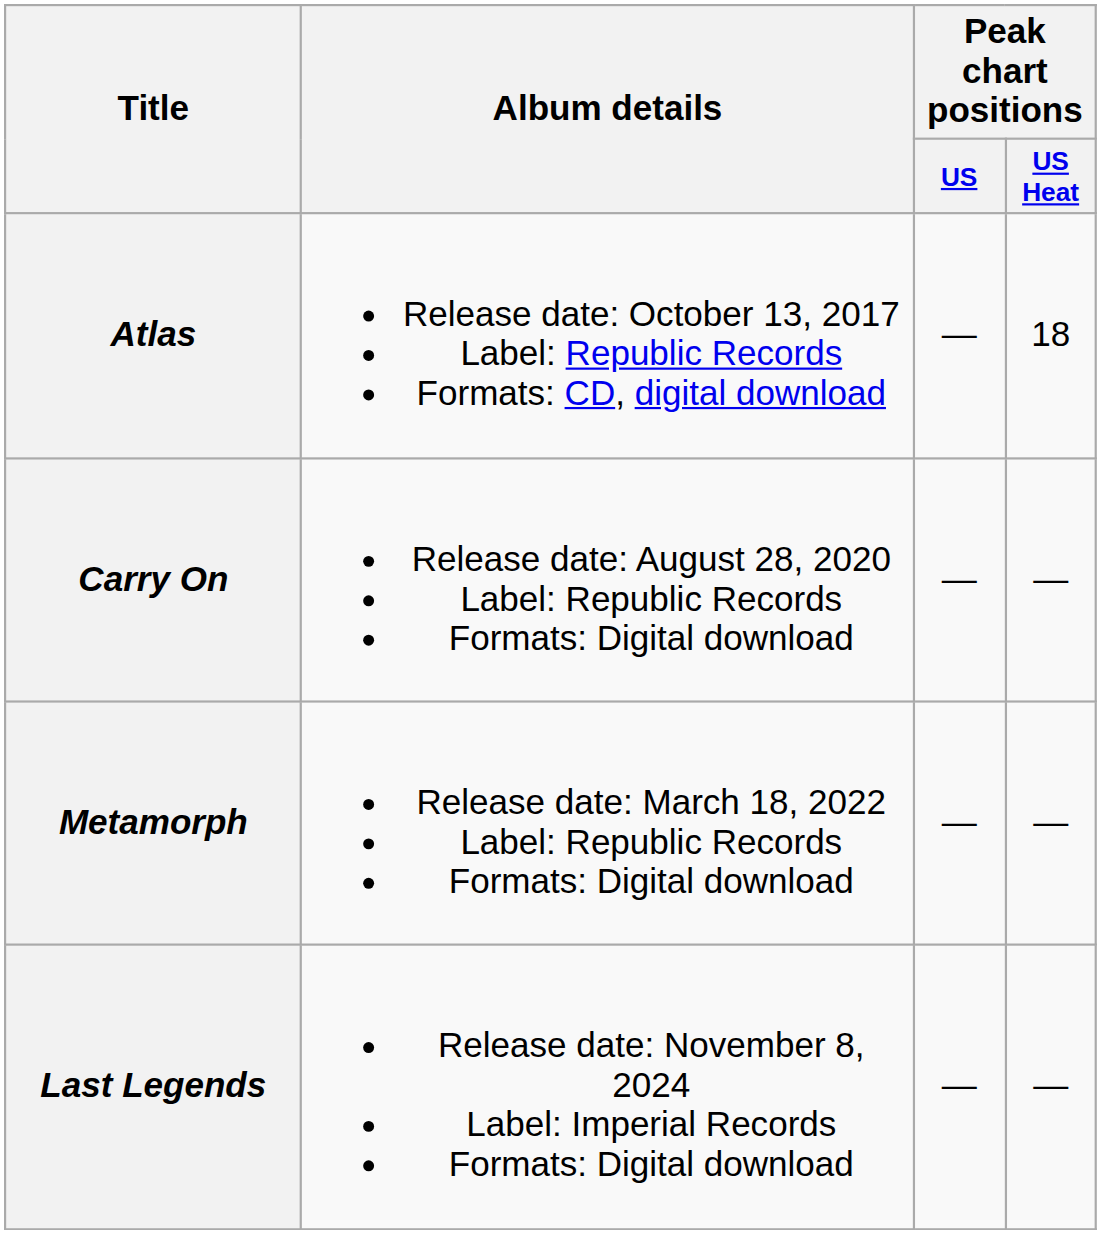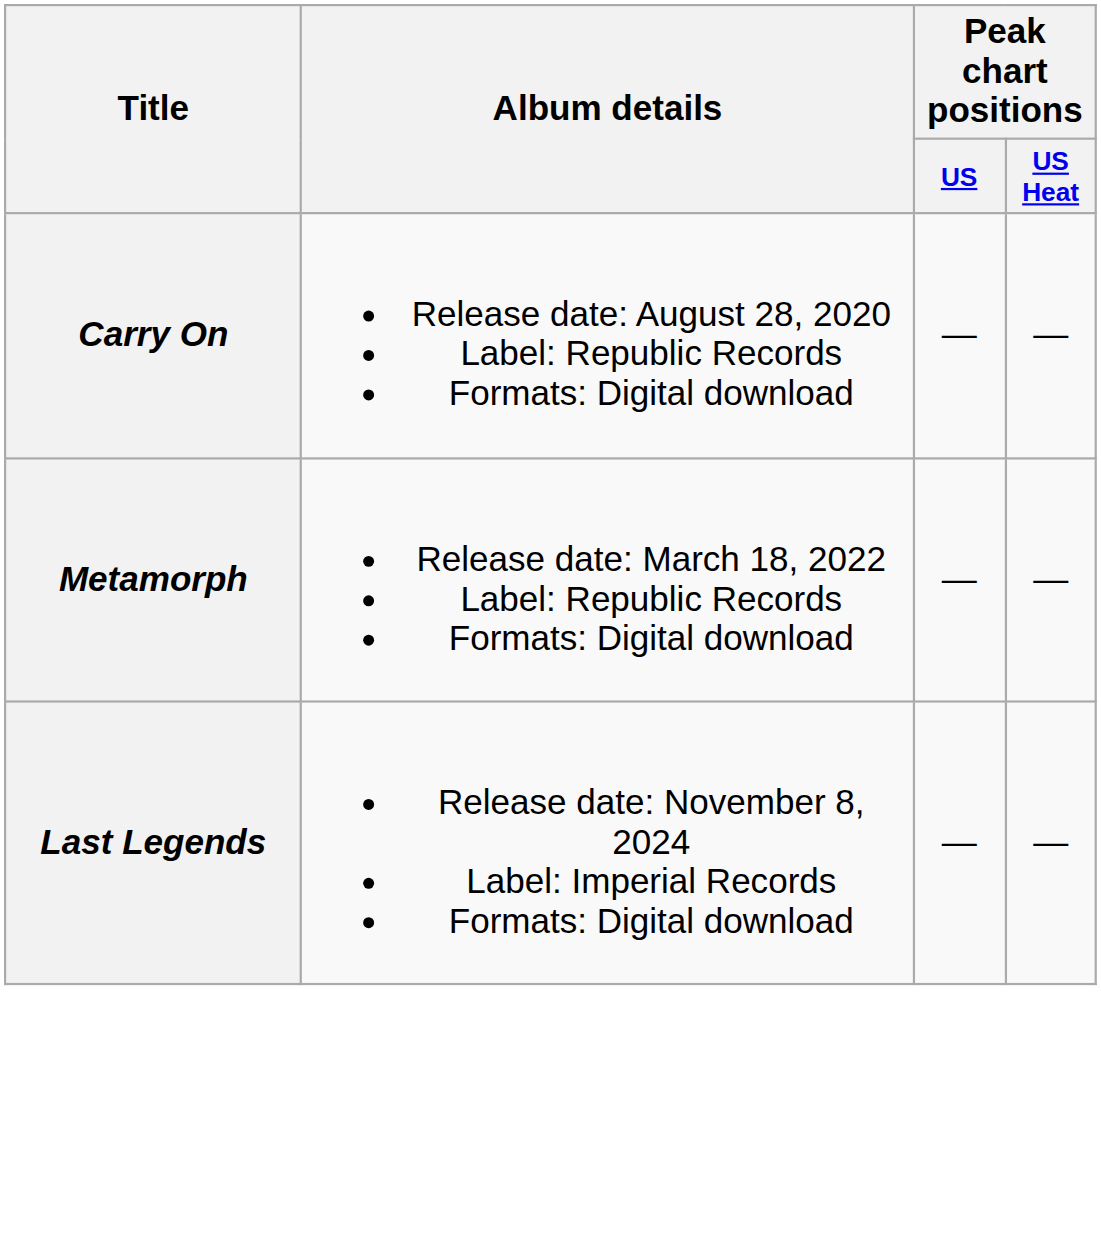- row: Atlas | Release date: October 13, 2017 Label: Republic Records Formats: CD, digital download | — | 18
